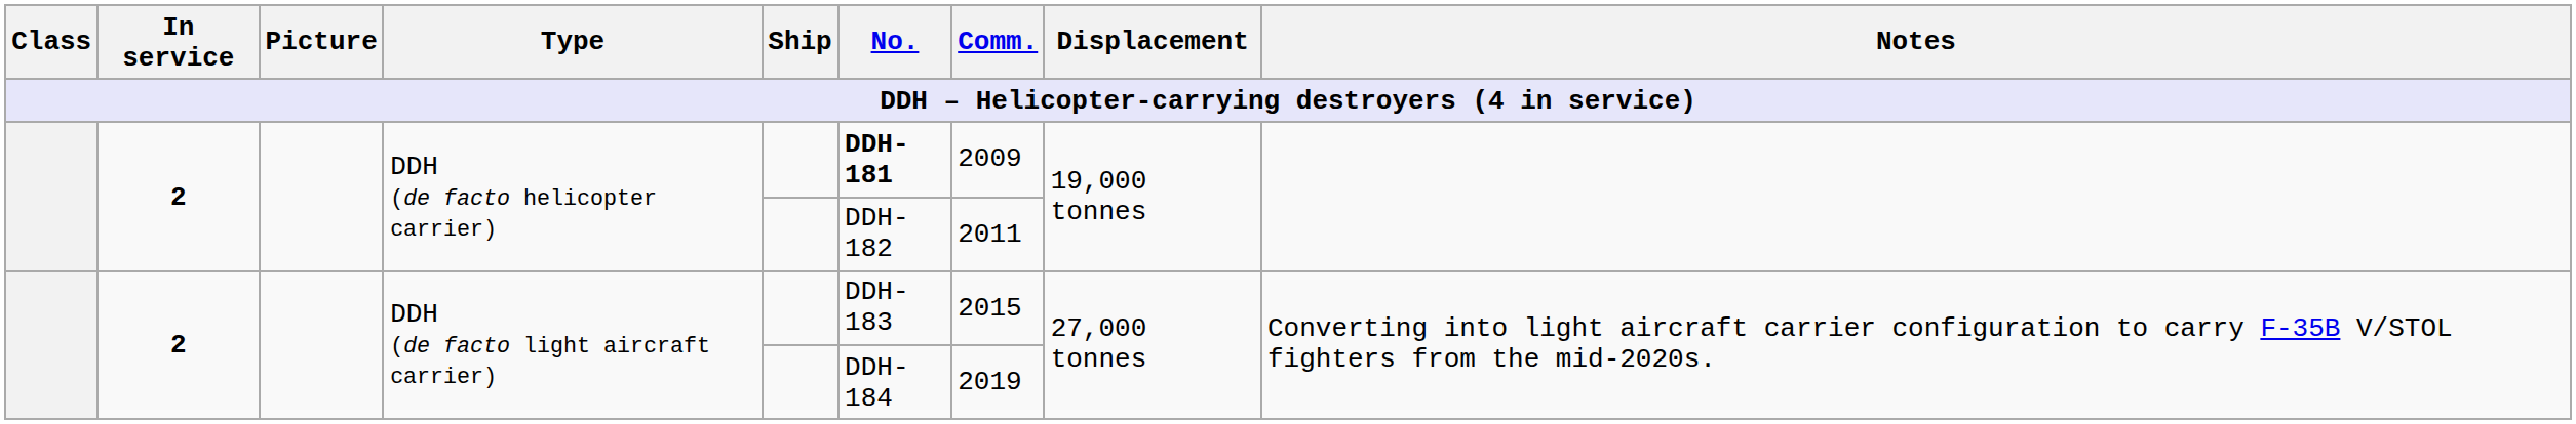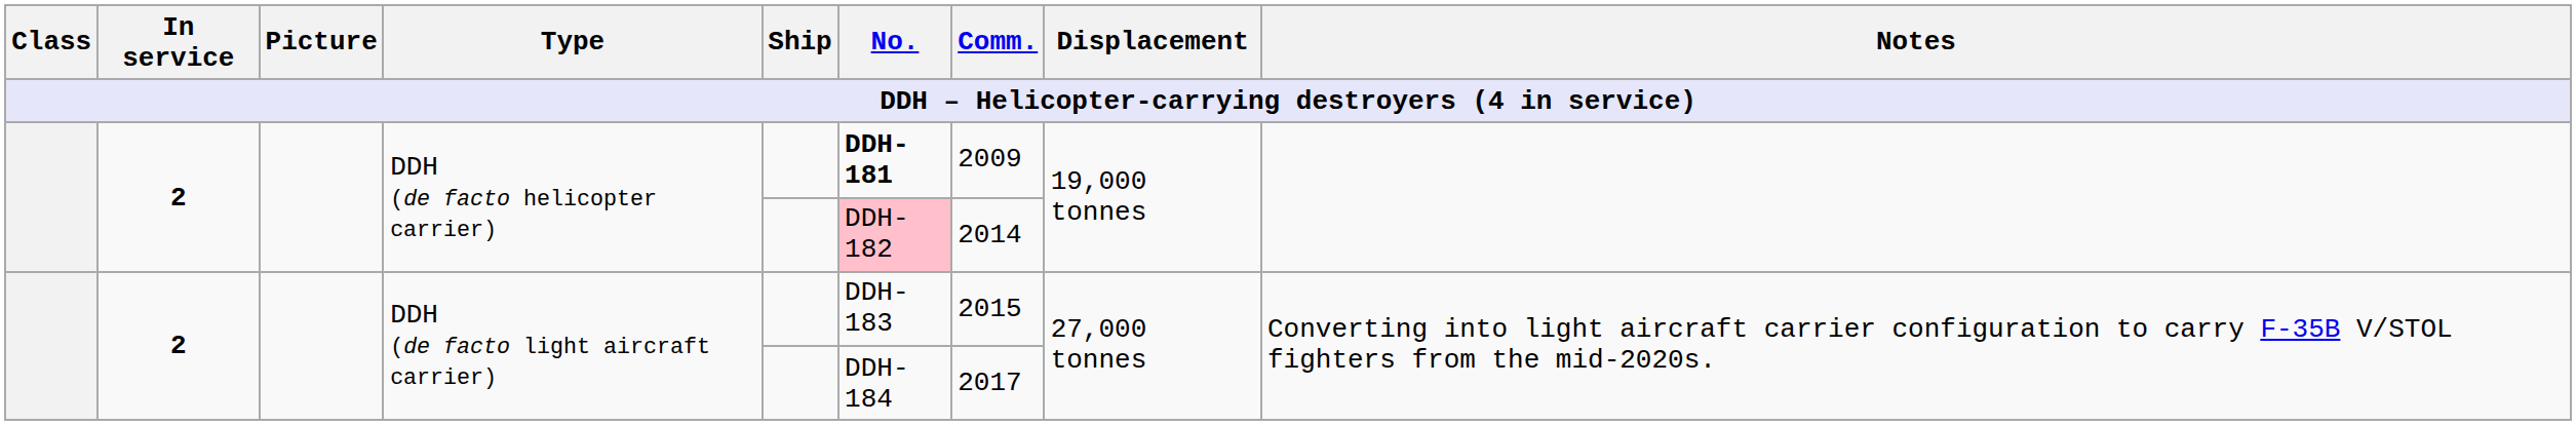row 4 | No.: no background -> pink background
row 4 | Comm.: 2011 -> 2014
row 6 | Comm.: 2019 -> 2017
